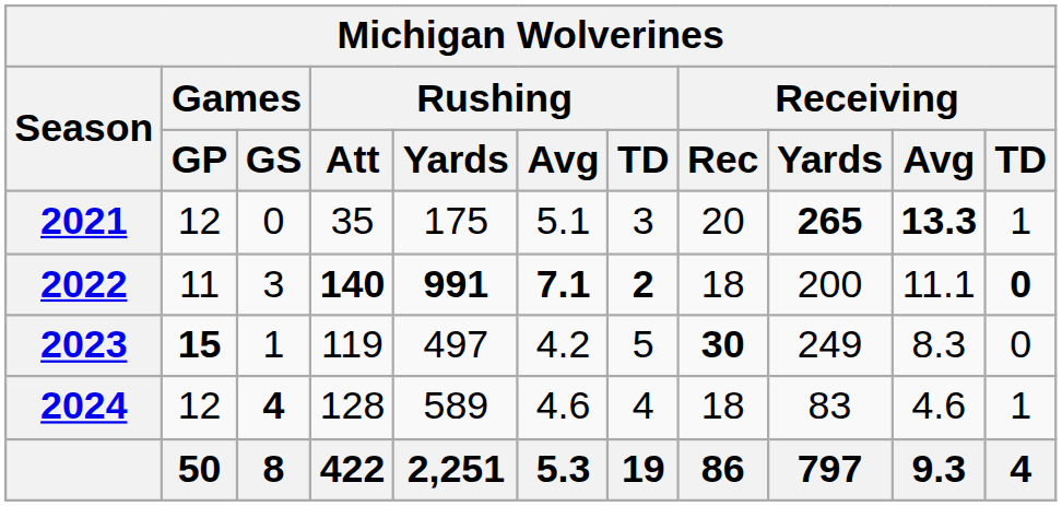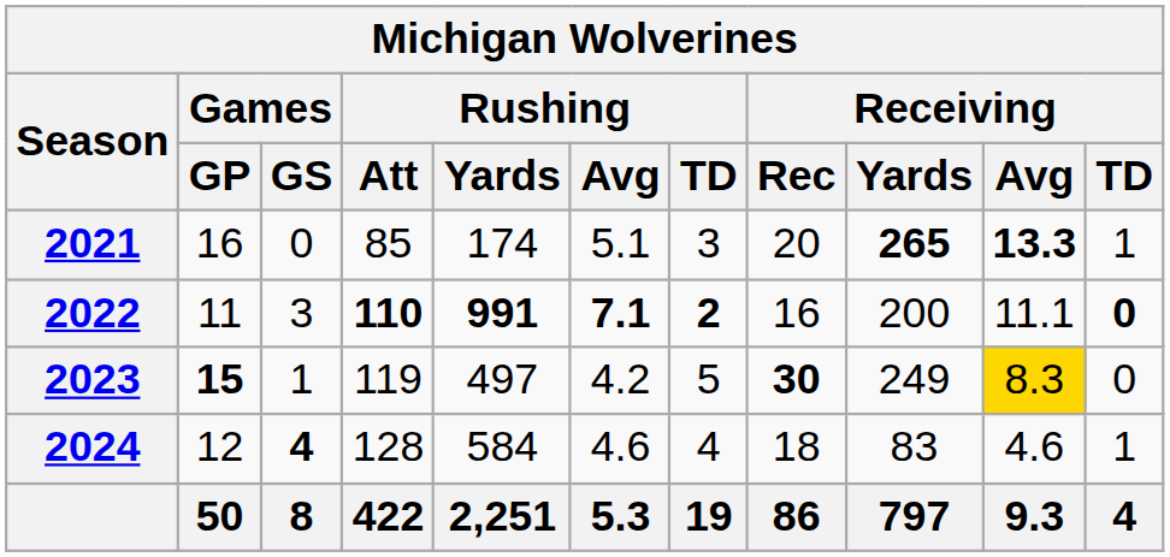2021 | Games / GP: 12 -> 16
2021 | Rushing / Att: 35 -> 85
2021 | Rushing / Yards: 175 -> 174
2022 | Rushing / Att: 140 -> 110
2022 | Receiving / Rec: 18 -> 16
2023 | Receiving / Avg: no background -> gold background
2024 | Rushing / Yards: 589 -> 584
